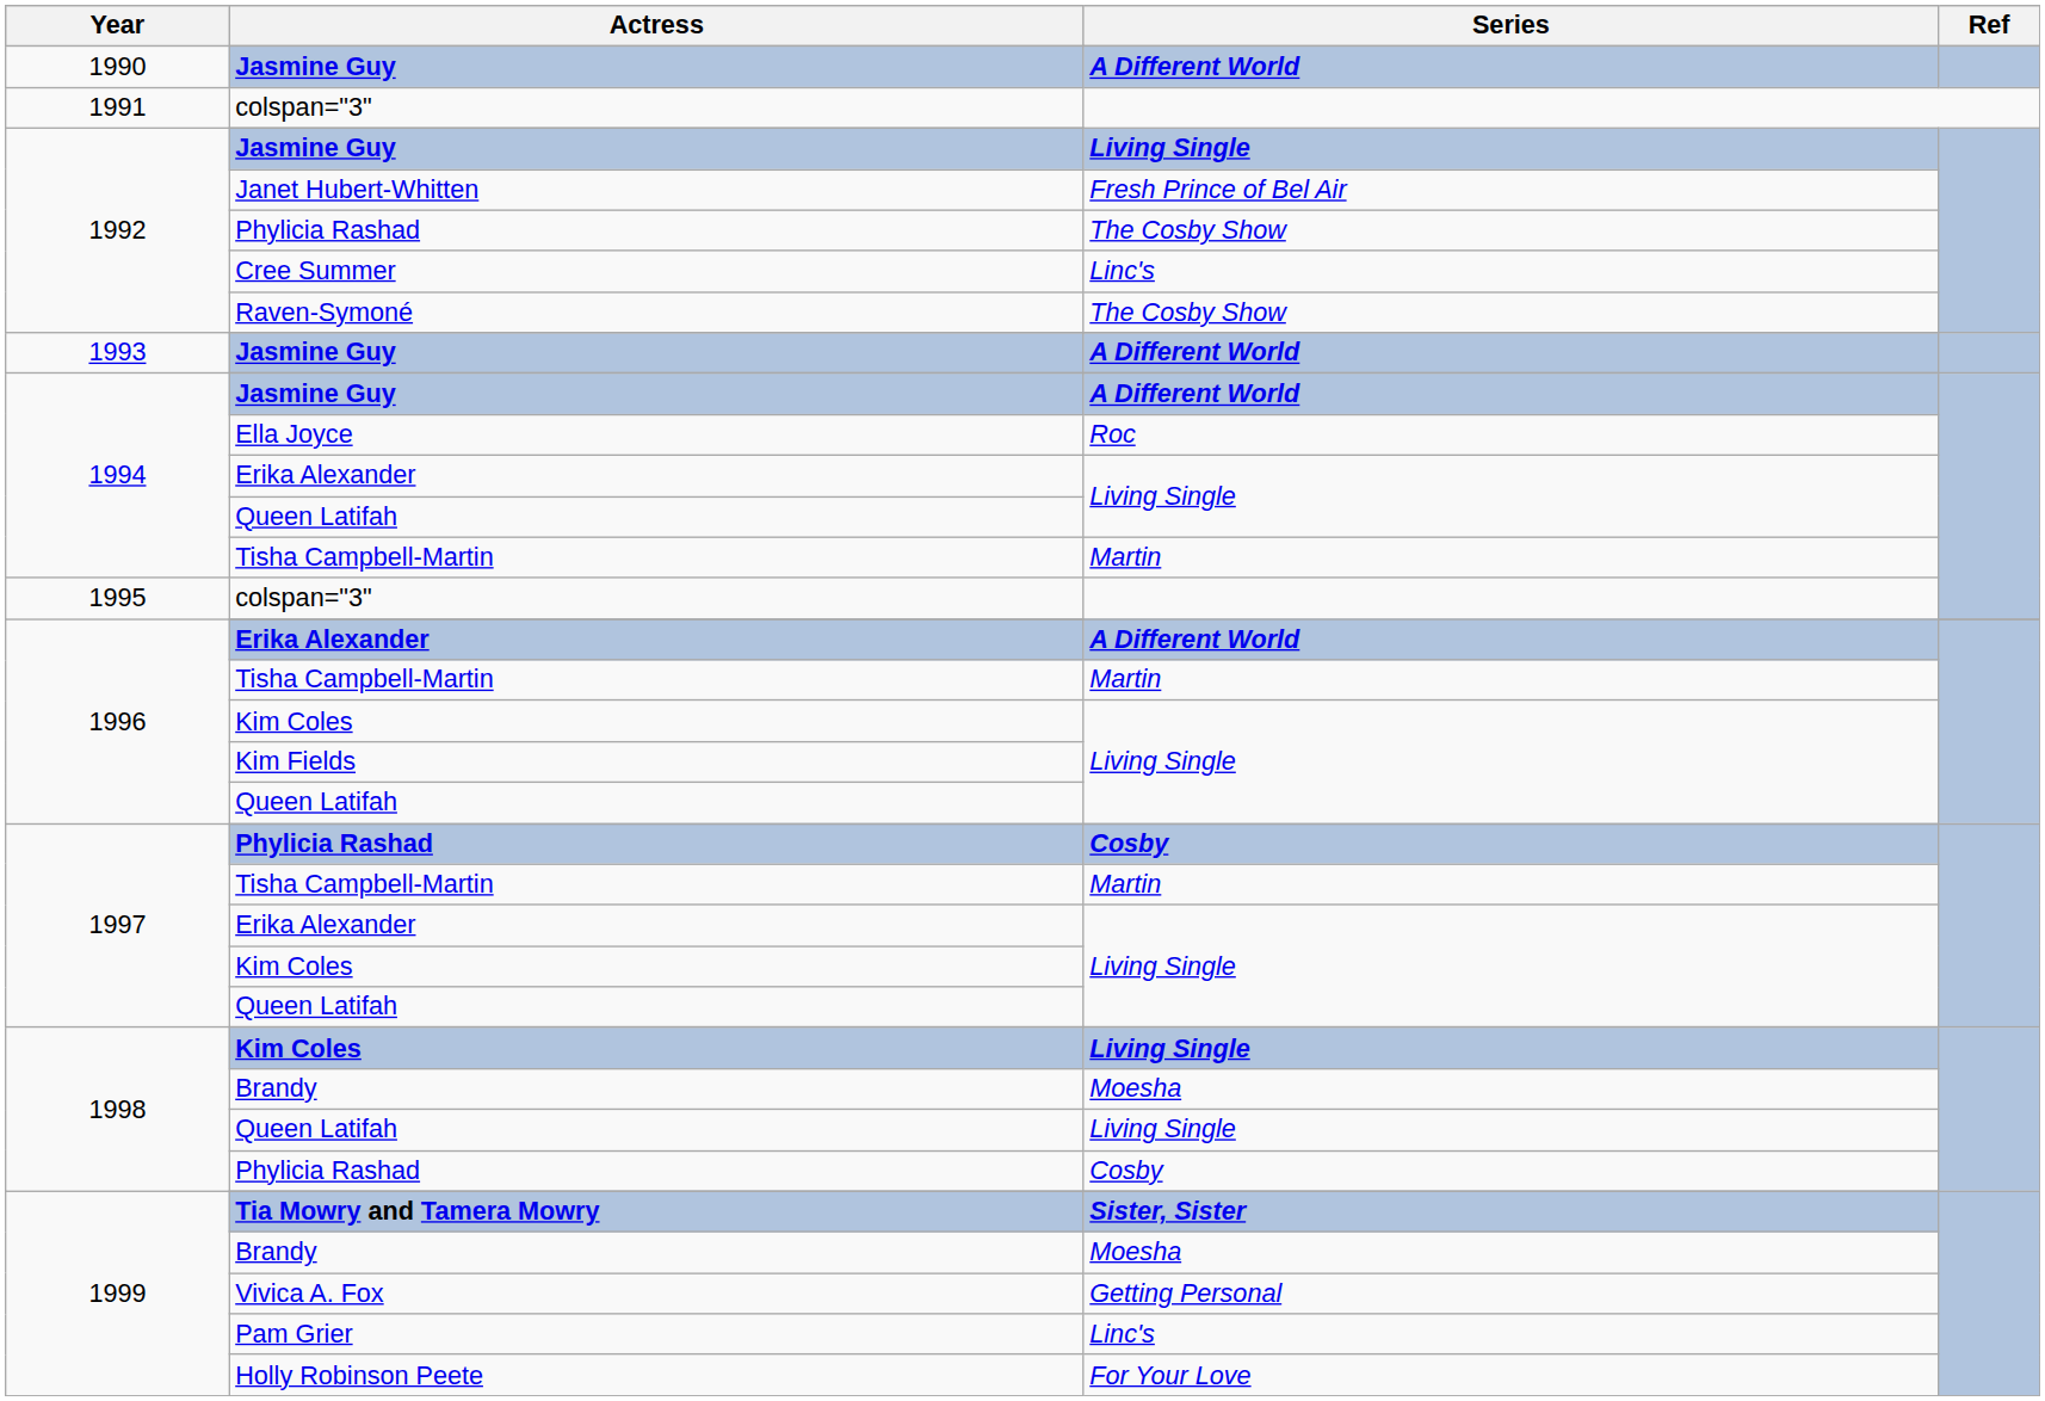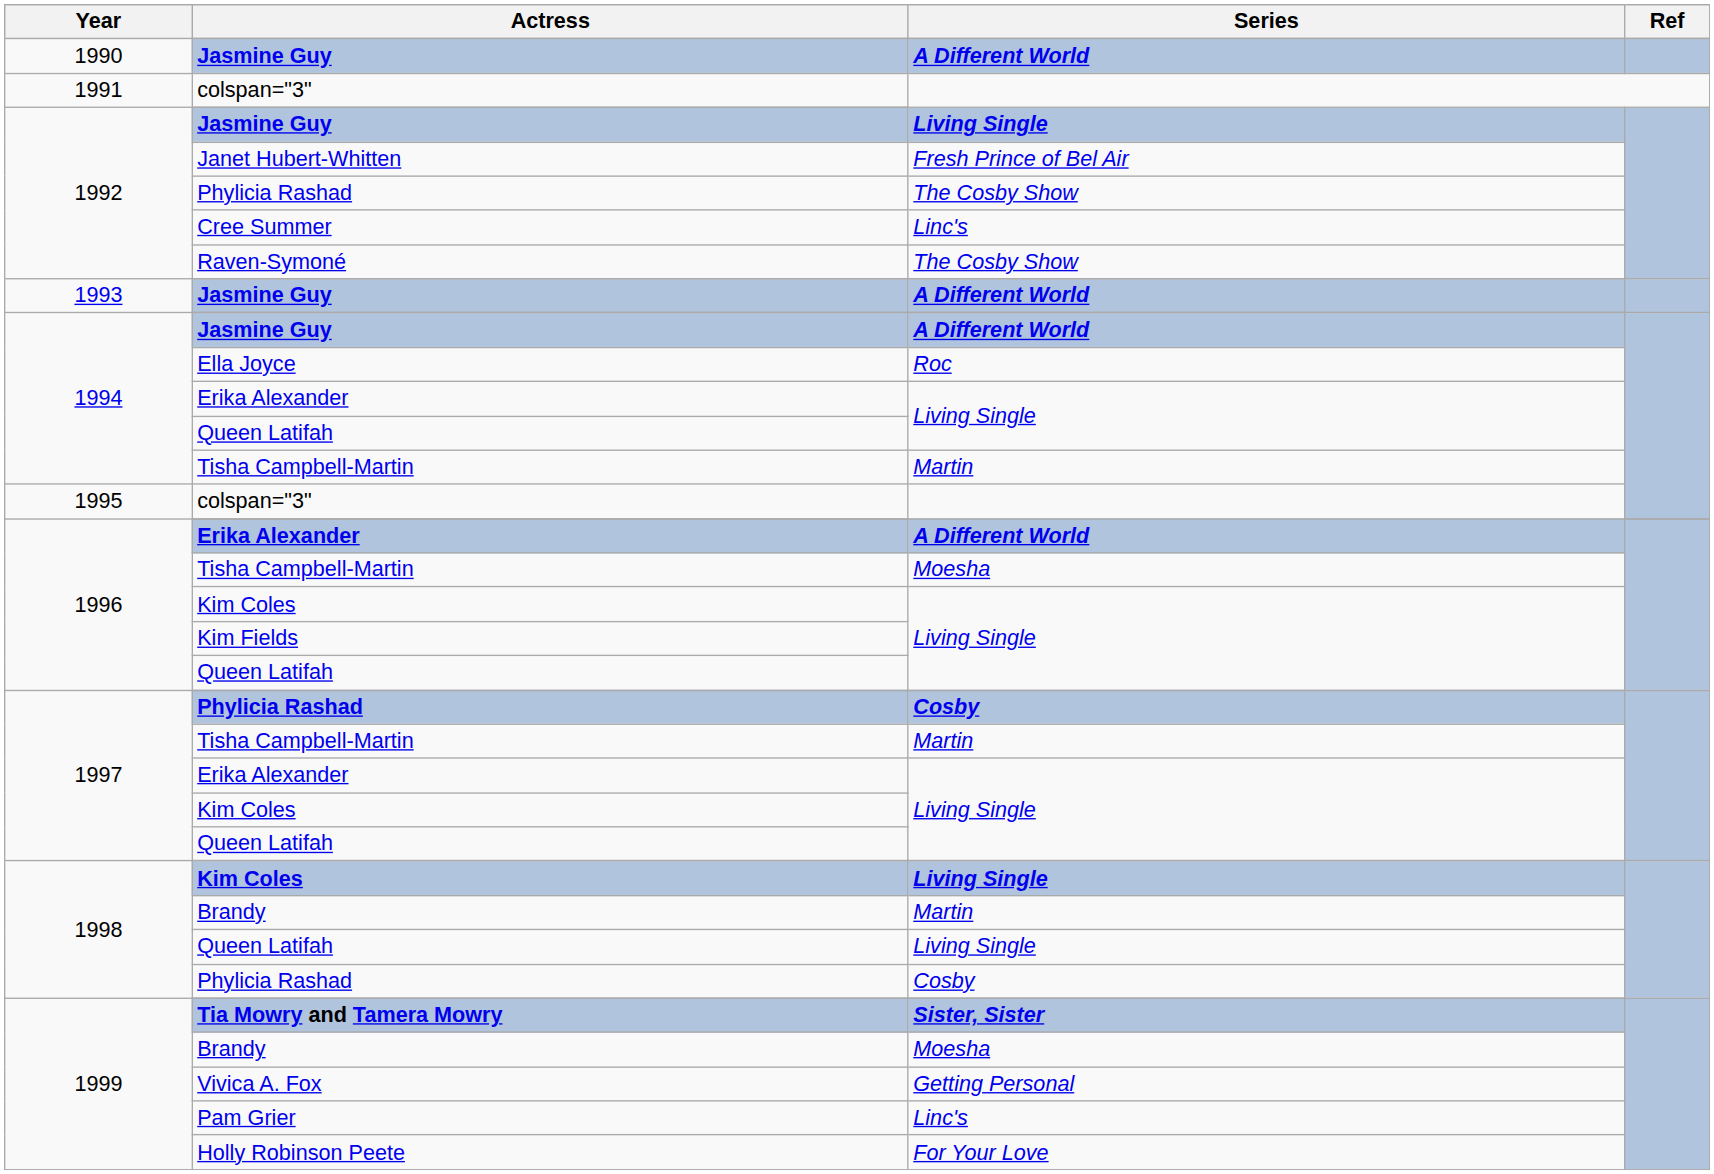1996 / Tisha Campbell-Martin | Series: Martin -> Moesha
1998 / Brandy | Series: Moesha -> Martin
